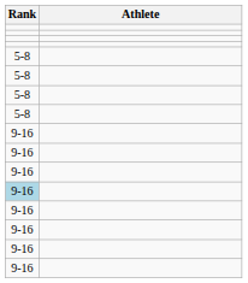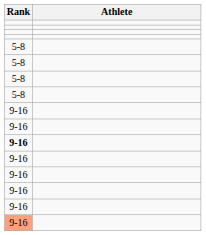row 12 | Rank: normal -> bold
row 13 | Rank: lightblue background -> no background
row 17 | Rank: no background -> lightsalmon background
